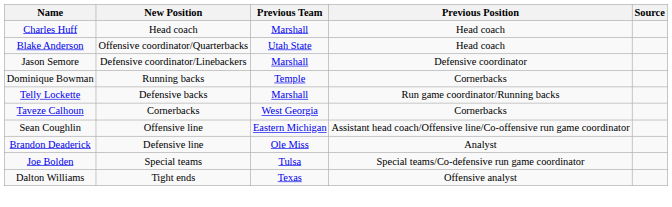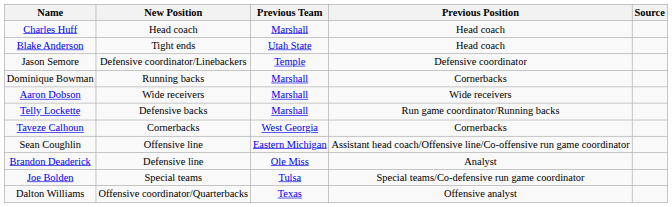Blake Anderson | New Position: Offensive coordinator/Quarterbacks -> Tight ends
Jason Semore | Previous Team: Marshall -> Temple
Dominique Bowman | Previous Team: Temple -> Marshall
+ row: Aaron Dobson | Wide receivers | Marshall | Wide receivers
Dalton Williams | New Position: Tight ends -> Offensive coordinator/Quarterbacks
